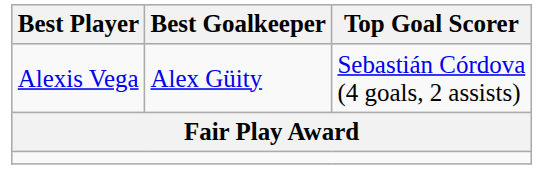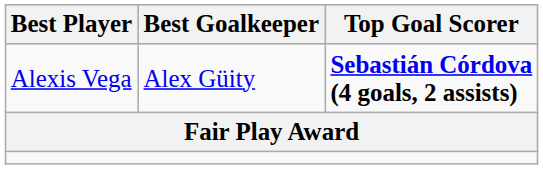Alexis Vega | Top Goal Scorer: normal -> bold
